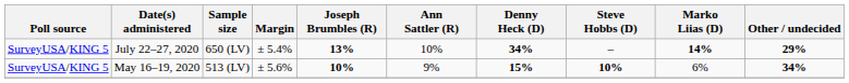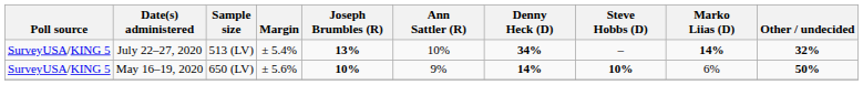July 22–27, 2020 | Sample size: 650 (LV) -> 513 (LV)
July 22–27, 2020 | Other / undecided: 29% -> 32%
May 16–19, 2020 | Sample size: 513 (LV) -> 650 (LV)
May 16–19, 2020 | Denny Heck (D): 15% -> 14%
May 16–19, 2020 | Other / undecided: 34% -> 50%
